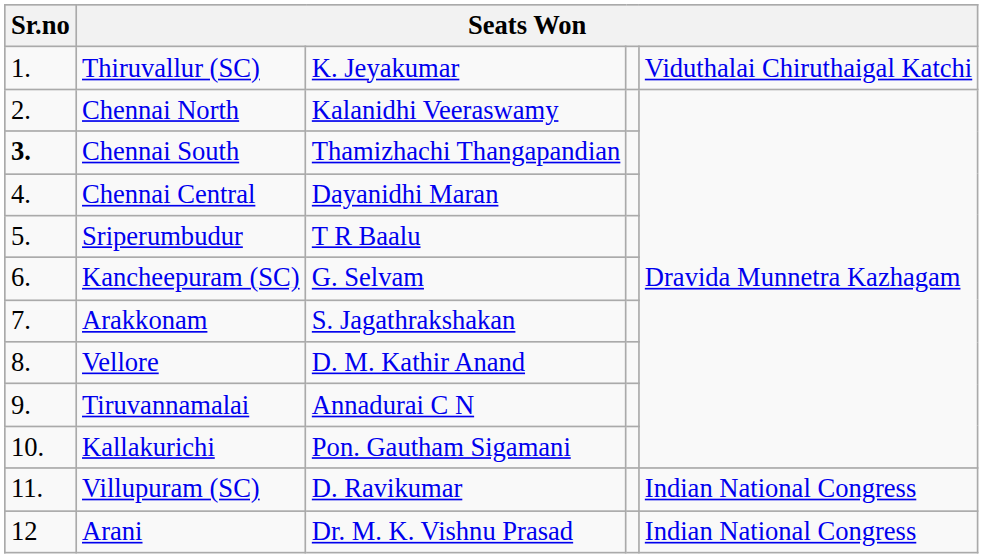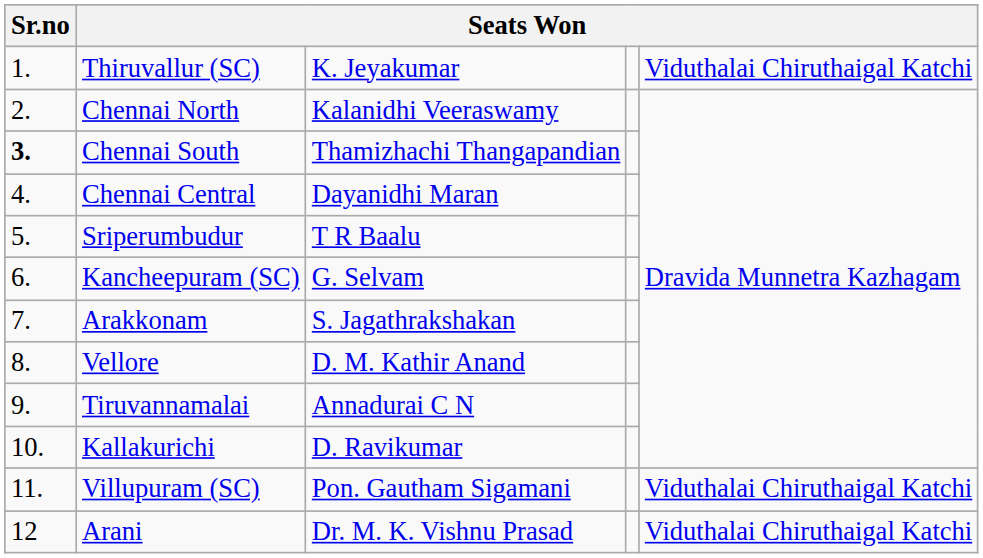Kallakurichi | column 3: Pon. Gautham Sigamani -> D. Ravikumar
Villupuram (SC) | column 3: D. Ravikumar -> Pon. Gautham Sigamani
Villupuram (SC) | column 5: Indian National Congress -> Viduthalai Chiruthaigal Katchi
Arani | column 5: Indian National Congress -> Viduthalai Chiruthaigal Katchi
